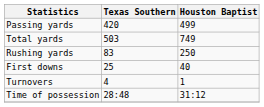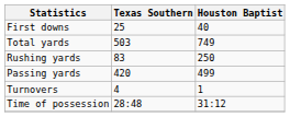rows swapped: First downs <-> Passing yards
